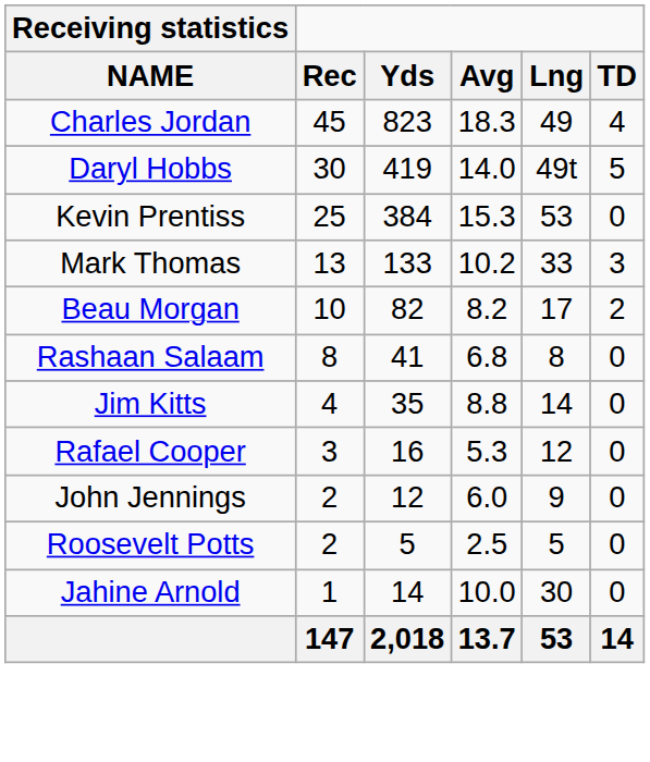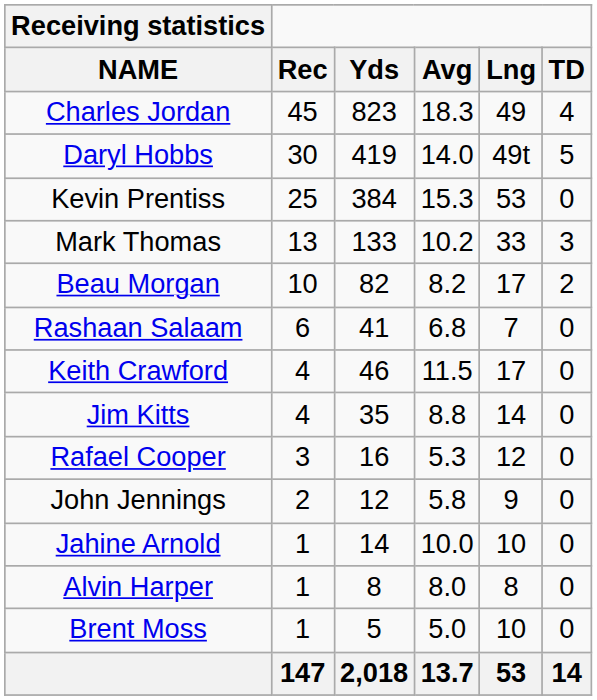Rashaan Salaam | Rec: 8 -> 6
Rashaan Salaam | Lng: 8 -> 7
+ row: Keith Crawford | 4 | 46 | 11.5 | 17 | 0
John Jennings | Avg: 6.0 -> 5.8
- row: Roosevelt Potts | 2 | 5 | 2.5 | 5 | 0
Jahine Arnold | Lng: 30 -> 10
+ row: Alvin Harper | 1 | 8 | 8.0 | 8 | 0
+ row: Brent Moss | 1 | 5 | 5.0 | 10 | 0
